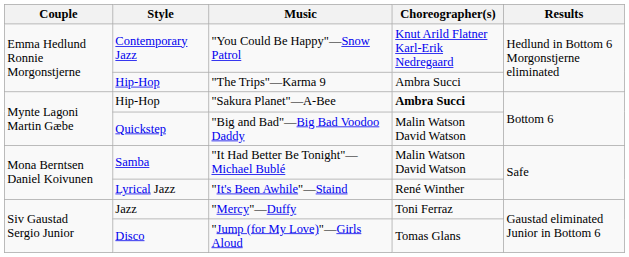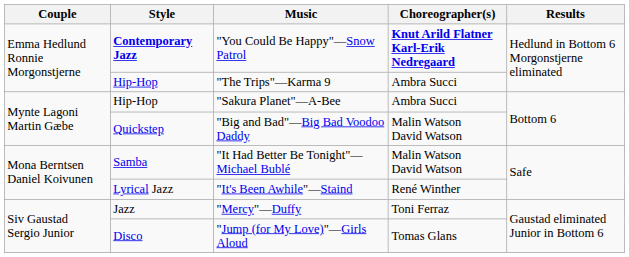"You Could Be Happy"—Snow Patrol | Style: normal -> bold
"You Could Be Happy"—Snow Patrol | Choreographer(s): normal -> bold
"Sakura Planet"—A-Bee | Choreographer(s): bold -> normal
